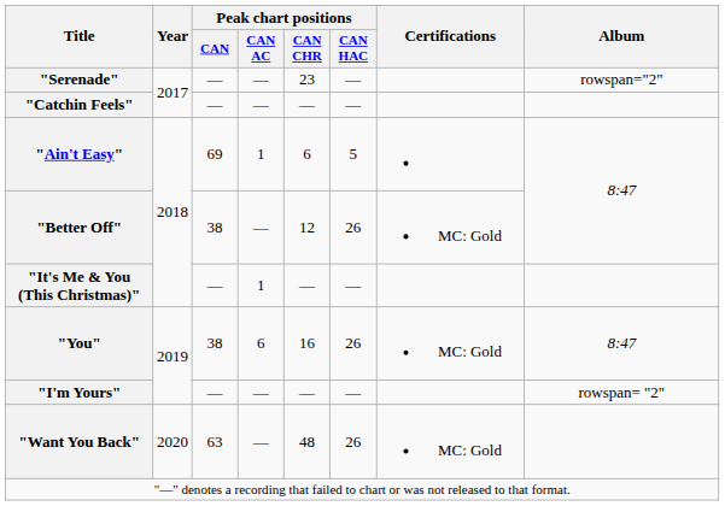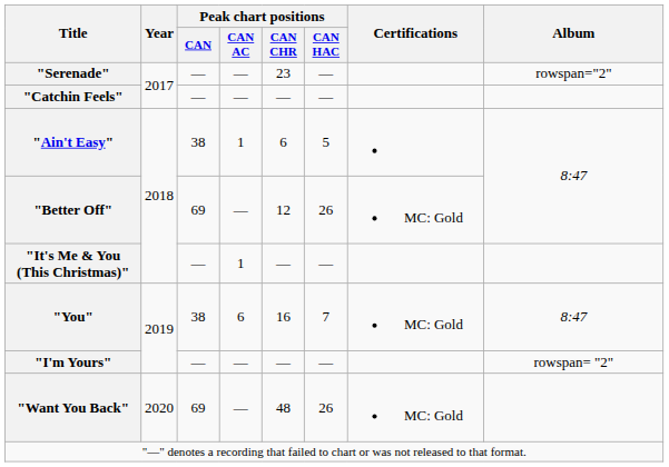"Ain't Easy" | Peak chart positions / CAN: 69 -> 38
"Better Off" | Peak chart positions / CAN: 38 -> 69
"You" | Peak chart positions / CAN HAC: 26 -> 7
"Want You Back" | Peak chart positions / CAN: 63 -> 69
